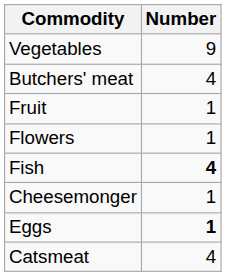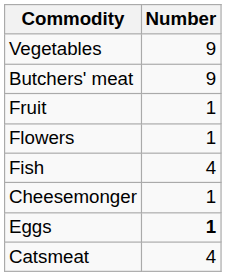Butchers' meat | Number: 4 -> 9
Fish | Number: bold -> normal
